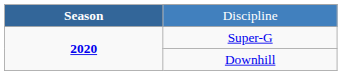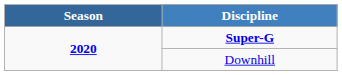Discipline | column 2: normal -> bold
Super-G | column 2: normal -> bold
